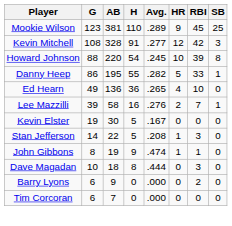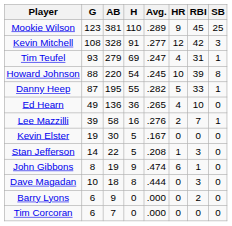+ row: Tim Teufel | 93 | 279 | 69 | .247 | 4 | 31 | 1
Danny Heep | G: 86 -> 87
John Gibbons | HR: 1 -> 6
